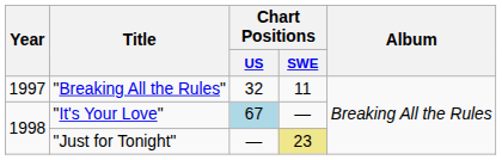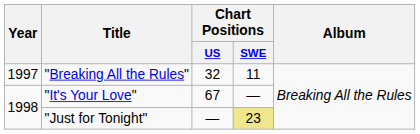"It's Your Love" | Chart Positions / US: lightblue background -> no background
